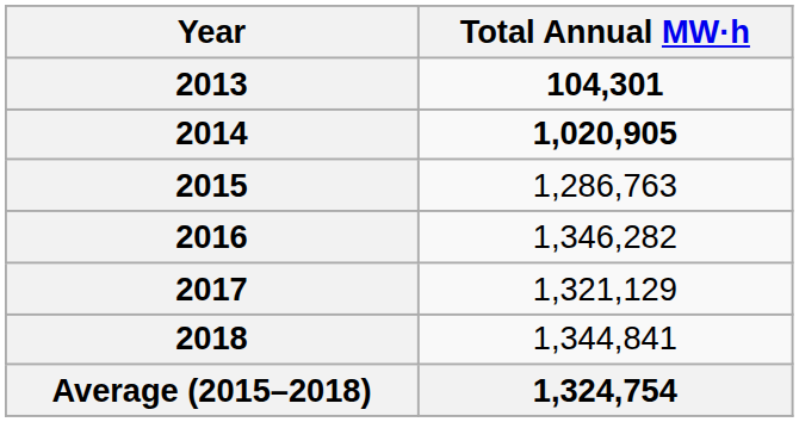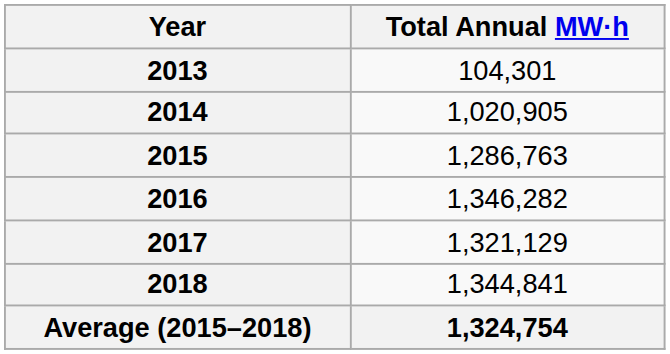2013 | Total Annual MW·h: bold -> normal
2014 | Total Annual MW·h: bold -> normal
